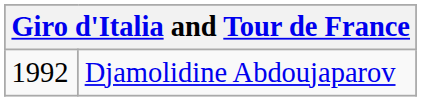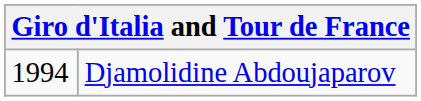Djamolidine Abdoujaparov | column 1: 1992 -> 1994
